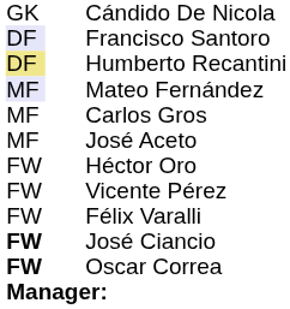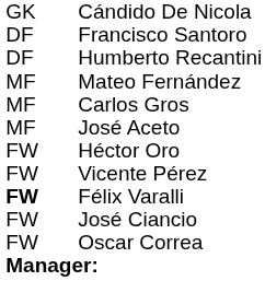Francisco Santoro | column 1: lavender background -> no background
Humberto Recantini | column 1: khaki background -> no background
Mateo Fernández | column 1: lavender background -> no background
Félix Varalli | column 1: normal -> bold
José Ciancio | column 1: bold -> normal
Oscar Correa | column 1: bold -> normal
